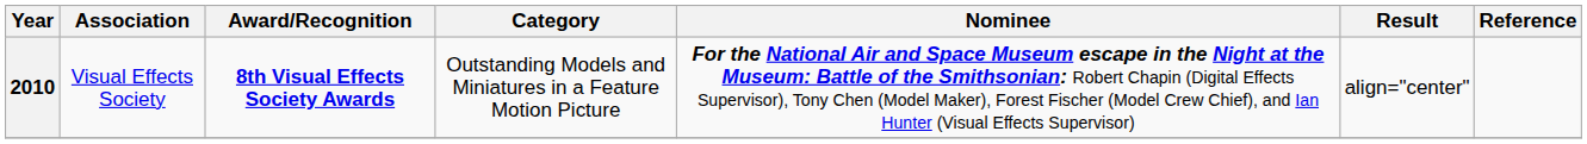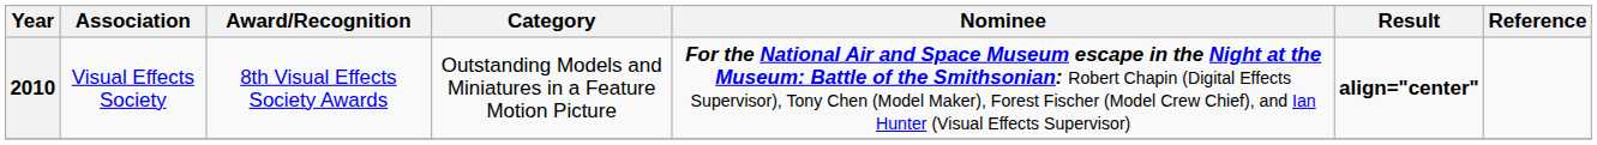2010 | Award/Recognition: bold -> normal
2010 | Result: normal -> bold
